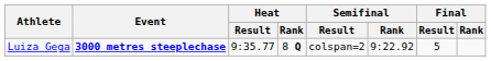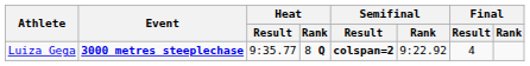Luiza Gega | Semifinal / Result: normal -> bold
Luiza Gega | Final / Result: 5 -> 4
